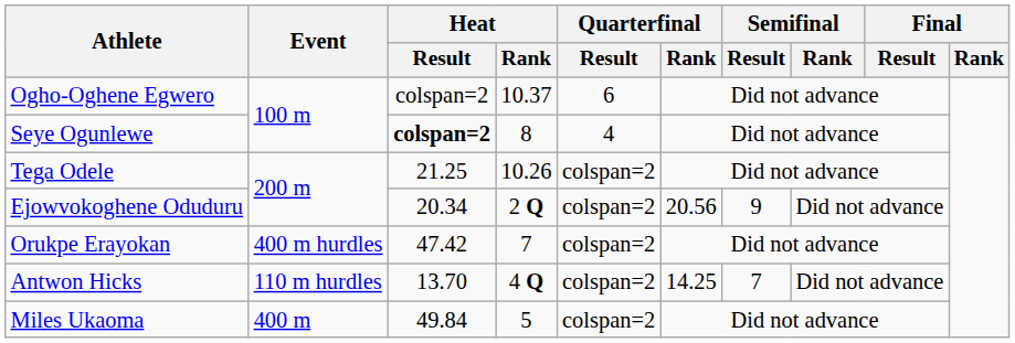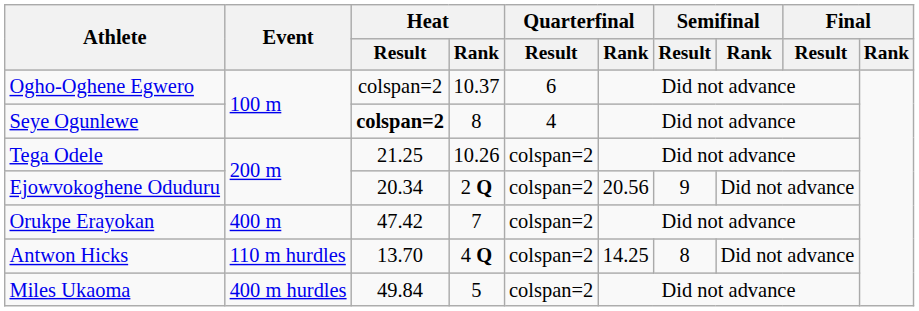Orukpe Erayokan | Event: 400 m hurdles -> 400 m
Antwon Hicks | Semifinal / Result: 7 -> 8
Miles Ukaoma | Event: 400 m -> 400 m hurdles
